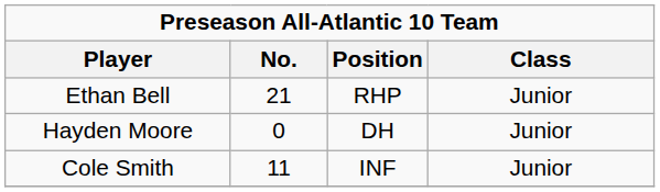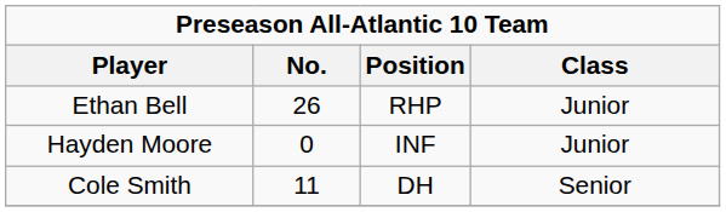Ethan Bell | No.: 21 -> 26
Hayden Moore | Position: DH -> INF
Cole Smith | Position: INF -> DH
Cole Smith | Class: Junior -> Senior
